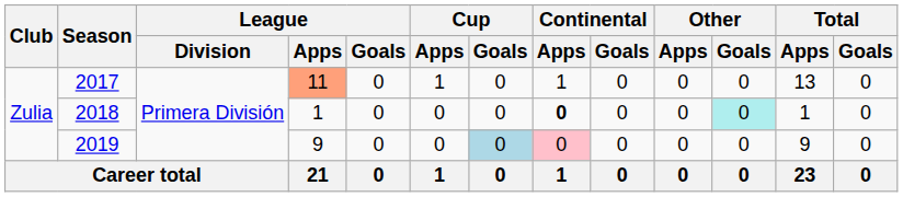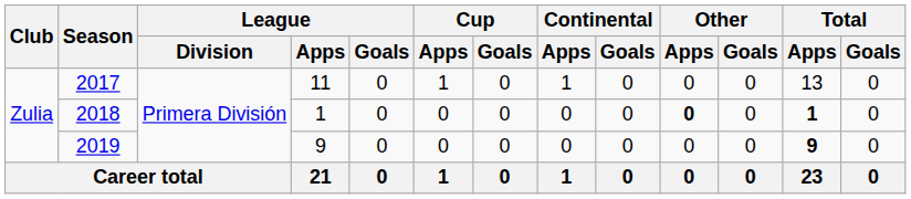2017 | League / Apps: lightsalmon background -> no background
2018 | Continental / Apps: bold -> normal
2018 | Other / Apps: normal -> bold
2018 | Other / Goals: paleturquoise background -> no background
2018 | Total / Apps: normal -> bold
2019 | Cup / Goals: lightblue background -> no background
2019 | Continental / Apps: pink background -> no background
2019 | Total / Apps: normal -> bold
